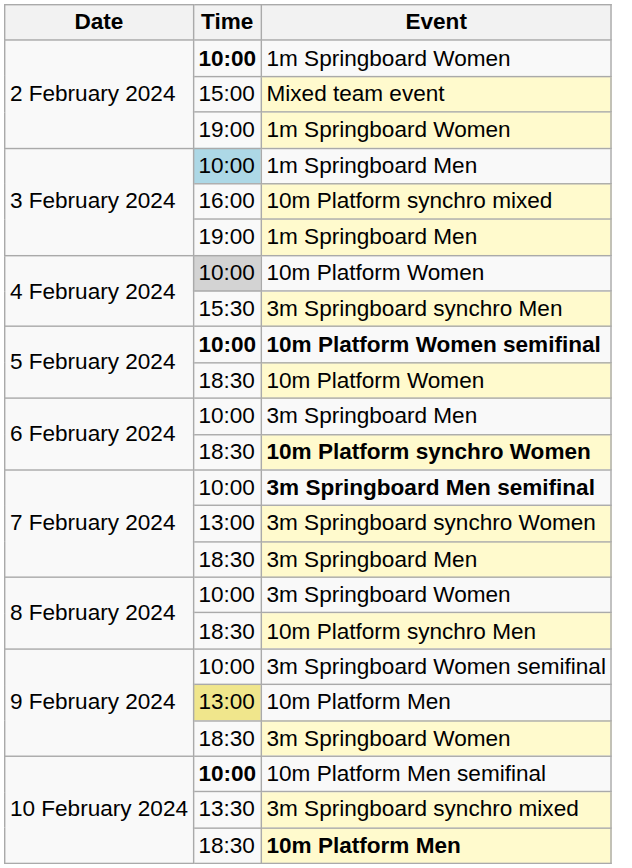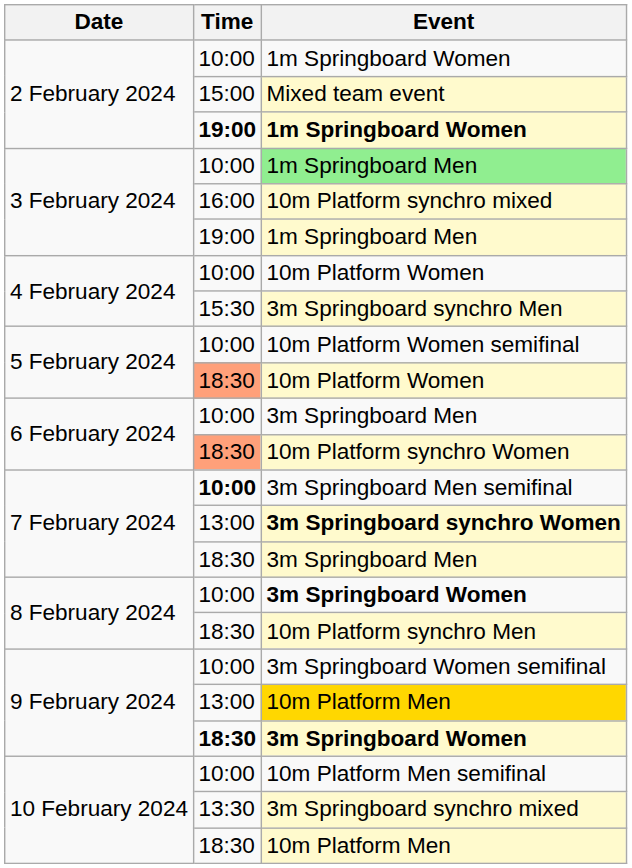10:00 / 1m Springboard Women | Time: bold -> normal
19:00 / 1m Springboard Women | Time: normal -> bold
19:00 / 1m Springboard Women | Event: normal -> bold
10:00 / 1m Springboard Men | Time: lightblue background -> no background
10:00 / 1m Springboard Men | Event: no background -> lightgreen background
10:00 / 10m Platform Women | Time: lightgrey background -> no background
10m Platform Women semifinal | Time: bold -> normal
10m Platform Women semifinal | Event: bold -> normal
18:30 / 10m Platform Women | Time: no background -> lightsalmon background
10m Platform synchro Women | Time: no background -> lightsalmon background
10m Platform synchro Women | Event: bold -> normal
3m Springboard Men semifinal | Time: normal -> bold
3m Springboard Men semifinal | Event: bold -> normal
3m Springboard synchro Women | Event: normal -> bold
10:00 / 3m Springboard Women | Event: normal -> bold
13:00 / 10m Platform Men | Time: khaki background -> no background
13:00 / 10m Platform Men | Event: no background -> gold background
18:30 / 3m Springboard Women | Time: normal -> bold
18:30 / 3m Springboard Women | Event: normal -> bold
10m Platform Men semifinal | Time: bold -> normal
18:30 / 10m Platform Men | Event: bold -> normal
